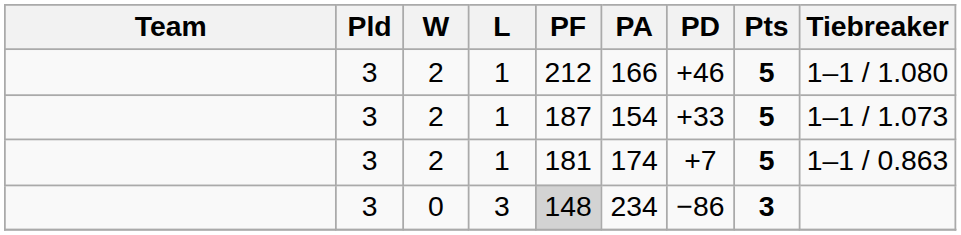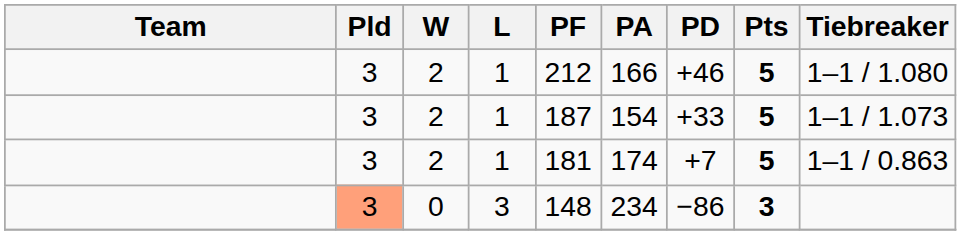0 | Pld: no background -> lightsalmon background
0 | PF: lightgrey background -> no background
